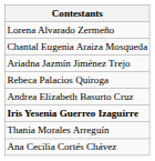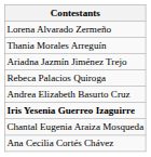row 3 | column 1: Chantal Eugenia Araiza Mosqueda -> Thania Morales Arreguín
row 8 | column 1: Thania Morales Arreguín -> Chantal Eugenia Araiza Mosqueda
